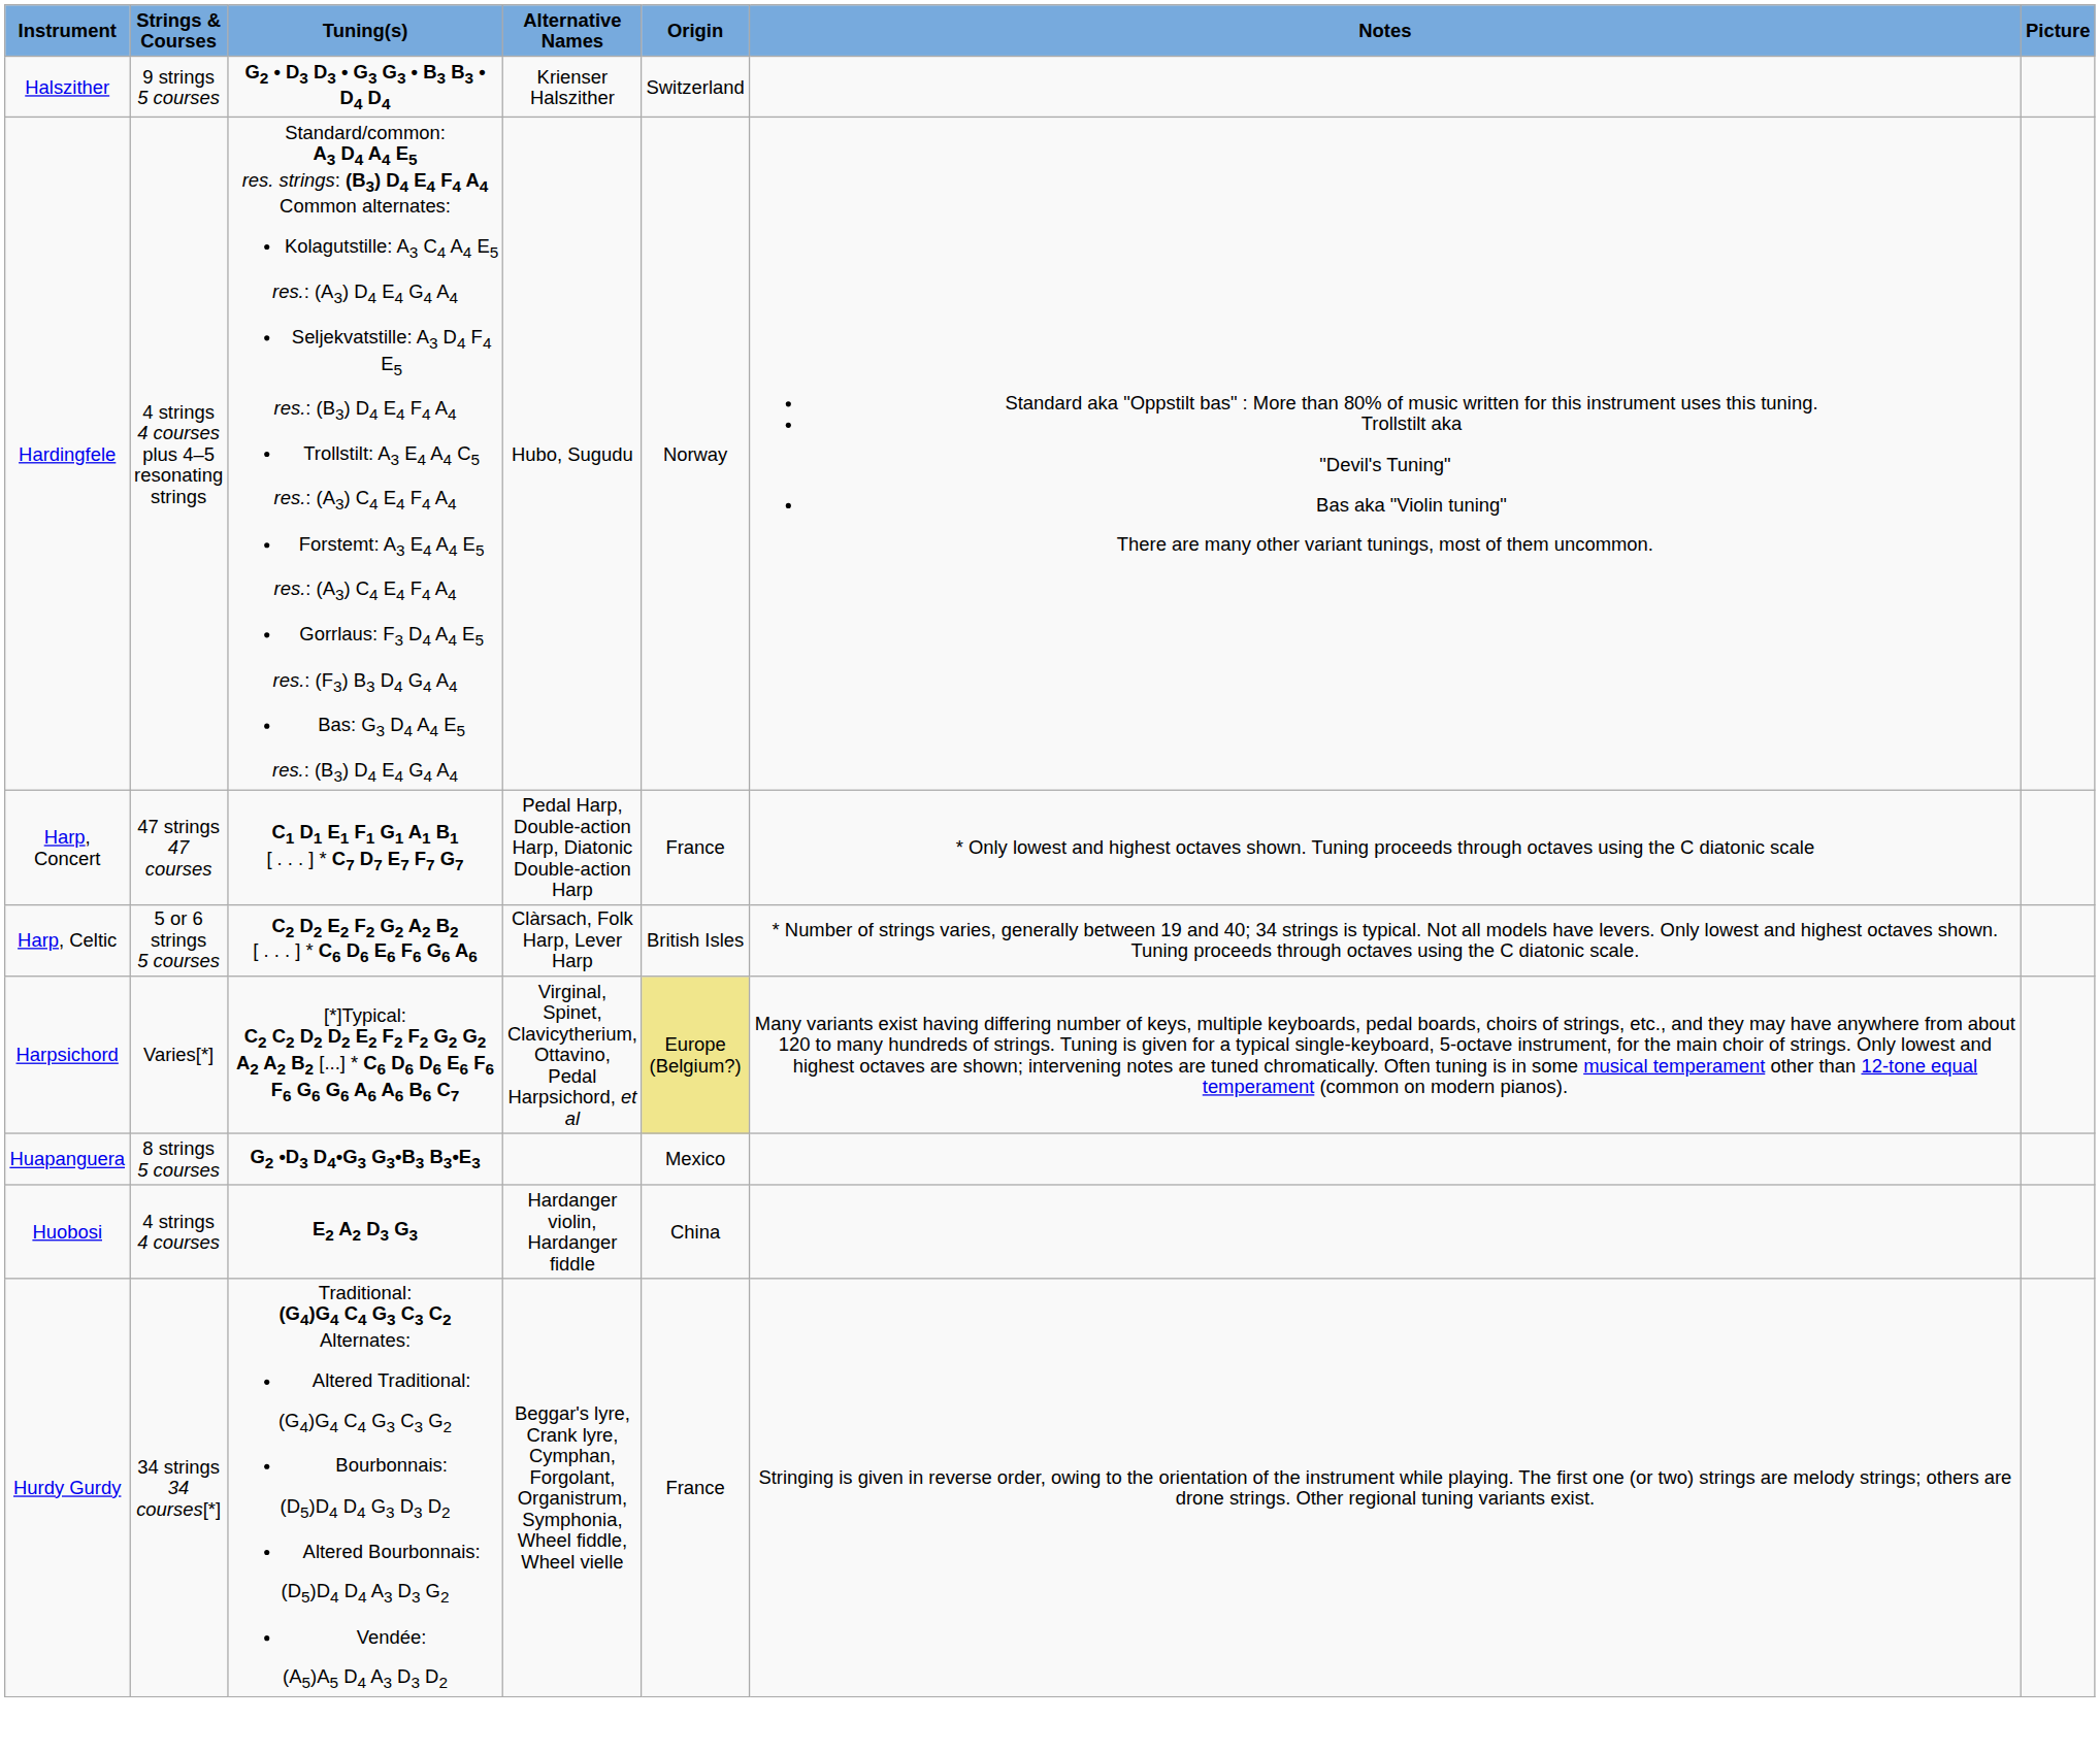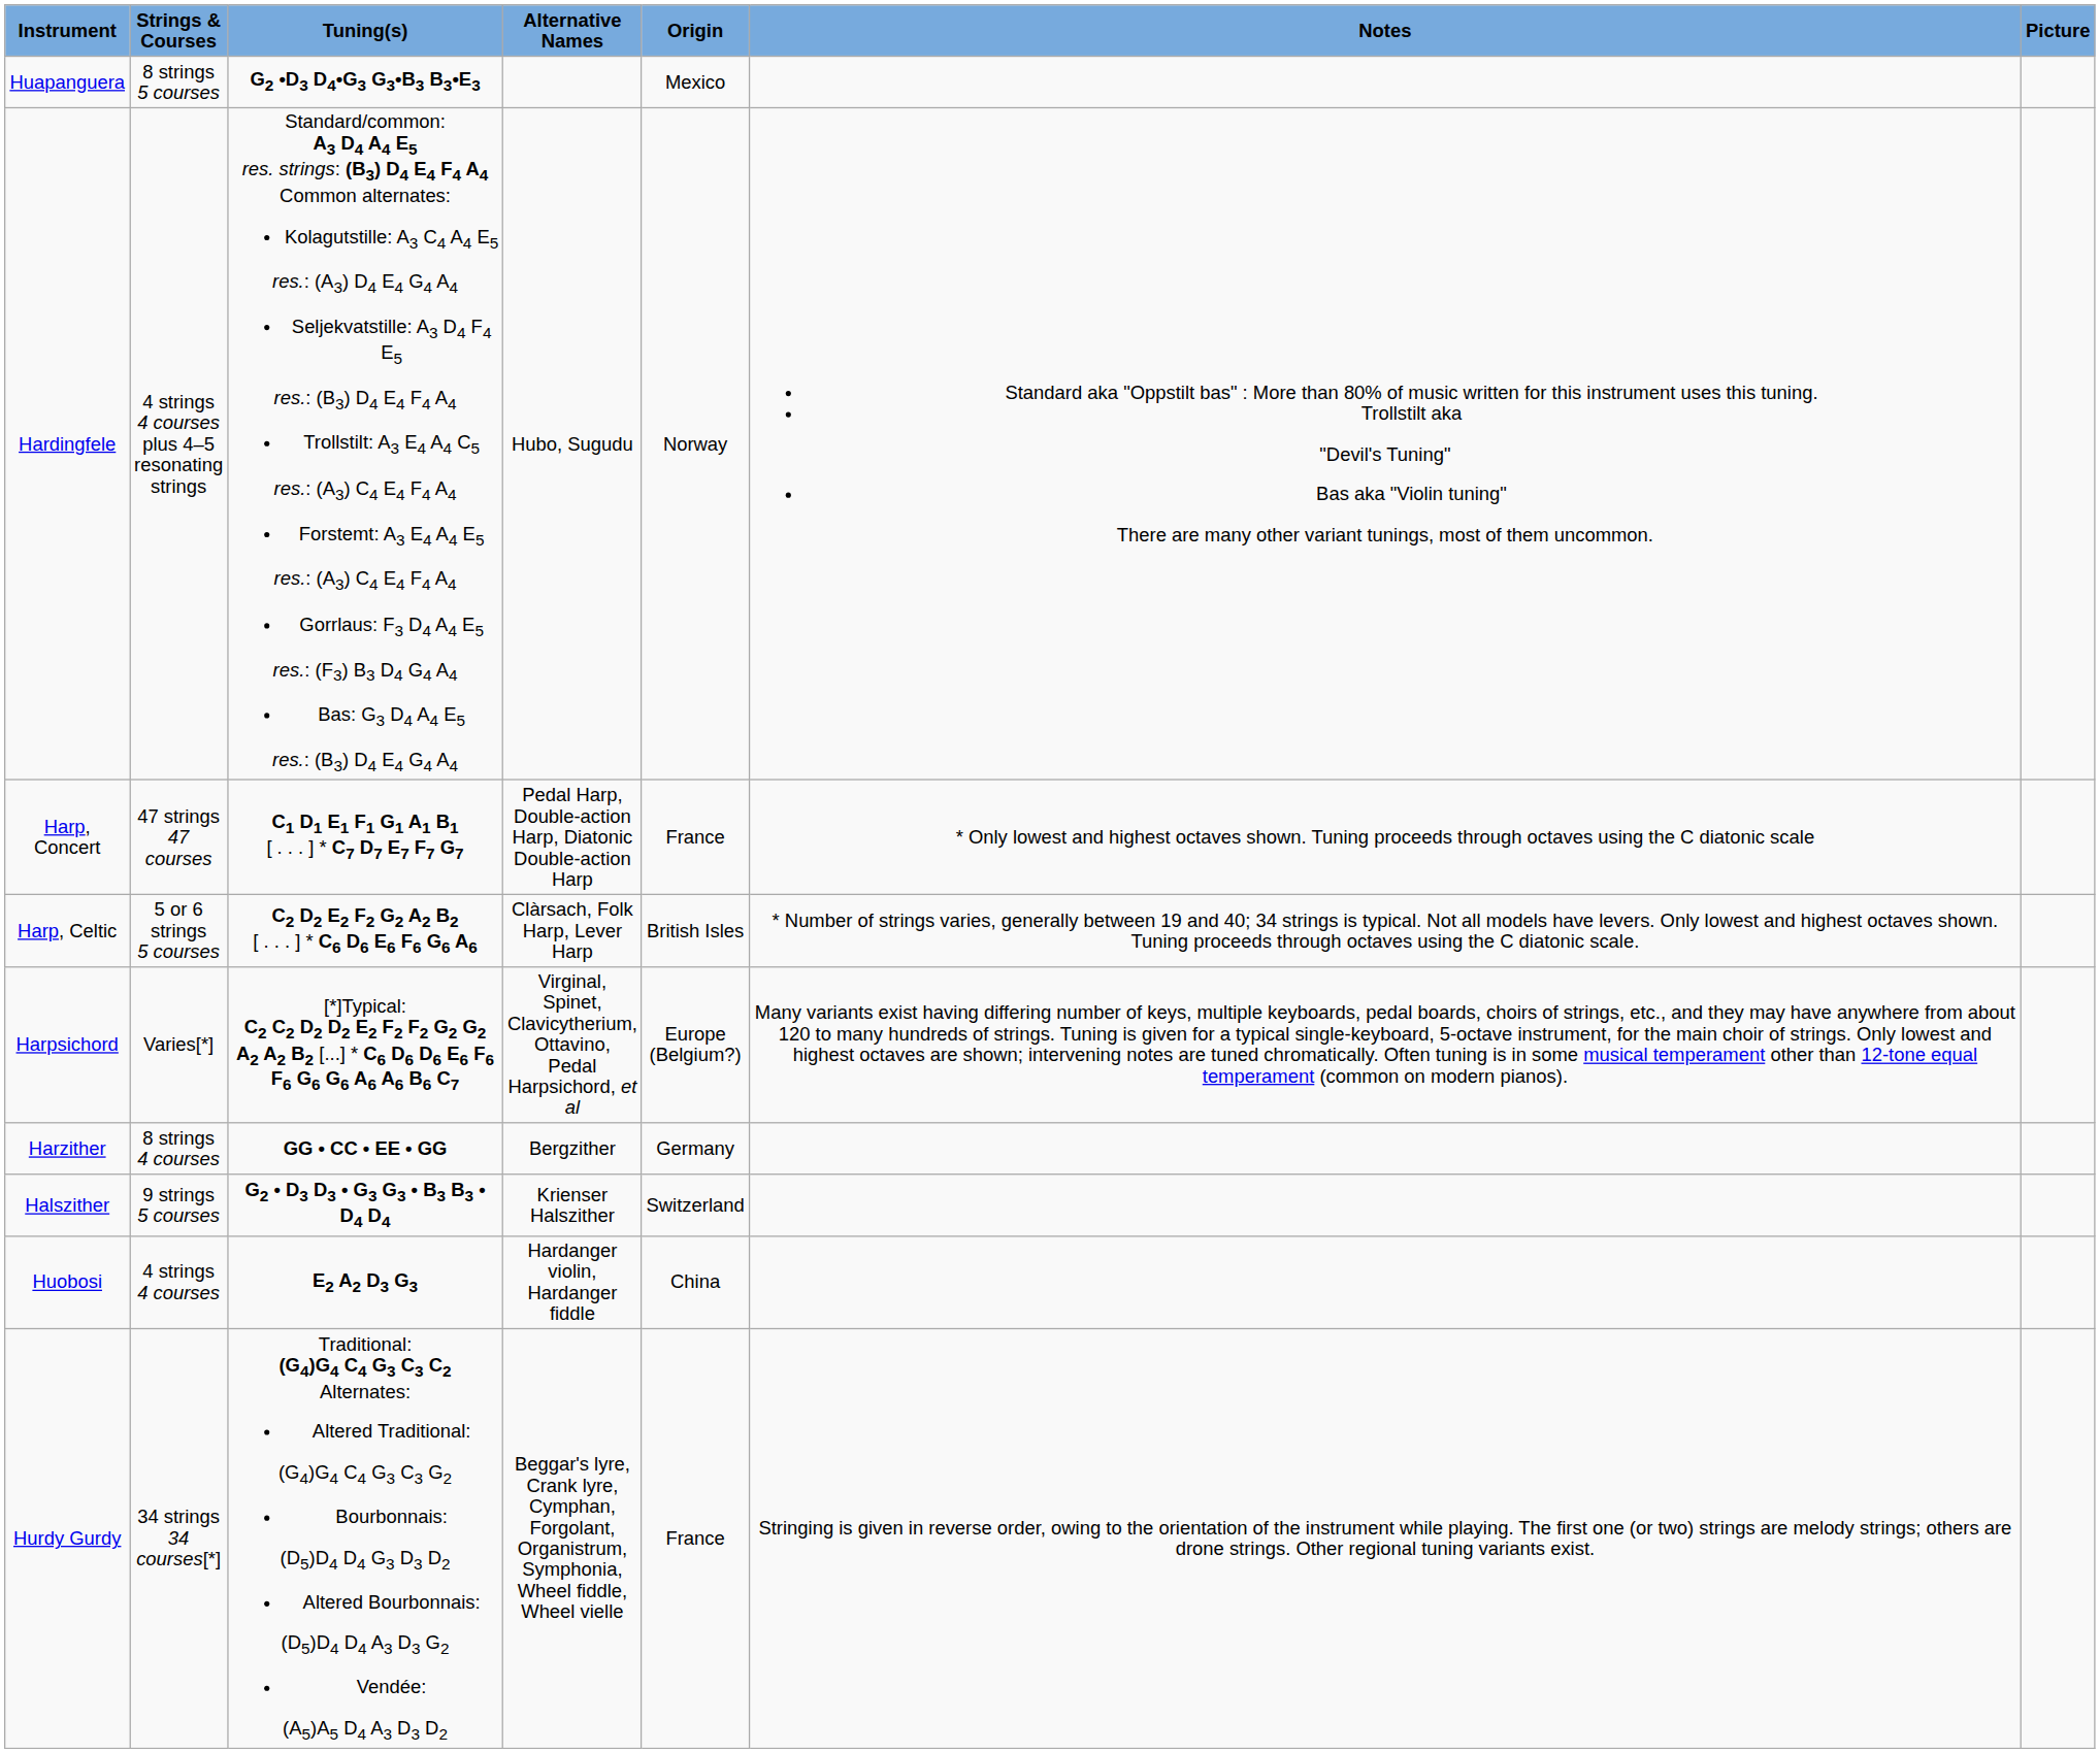rows swapped: Halszither <-> Huapanguera
Harpsichord | Origin: khaki background -> no background
+ row: Harzither | 8 strings 4 courses | GG • CC • EE • GG | Bergzither | Germany
